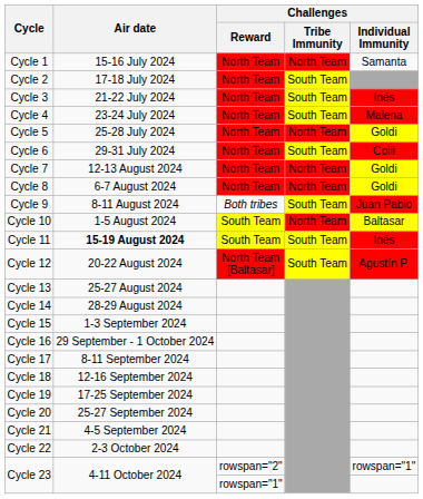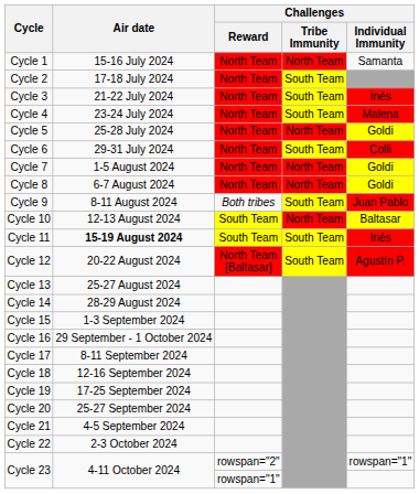Cycle 7 | Air date: 12-13 August 2024 -> 1-5 August 2024
Cycle 10 | Air date: 1-5 August 2024 -> 12-13 August 2024
